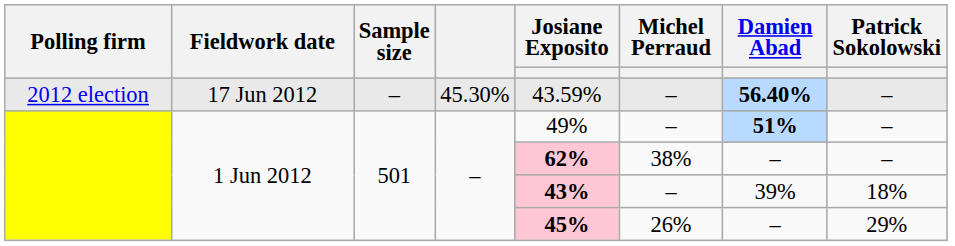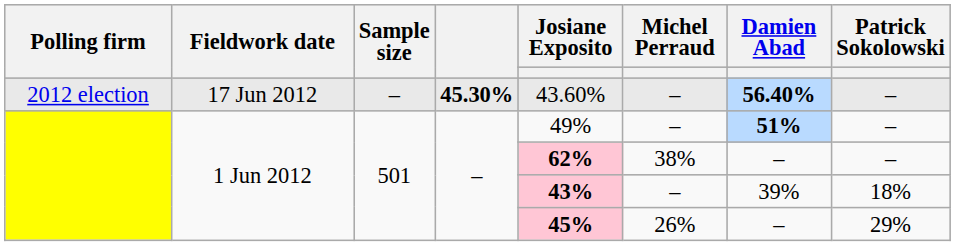2012 election | column 4: normal -> bold
2012 election | Josiane Exposito: 43.59% -> 43.60%
